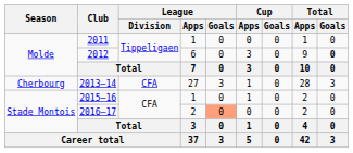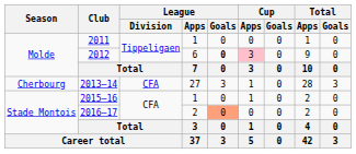2012 | League / Goals: normal -> bold
2012 | Cup / Apps: no background -> pink background
2012 | Total / Goals: bold -> normal
